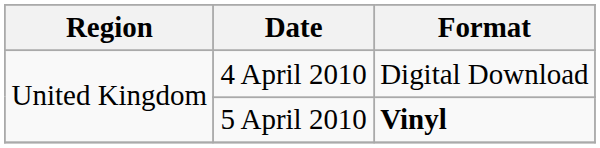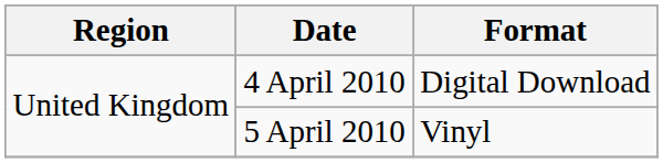5 April 2010 | Format: bold -> normal
